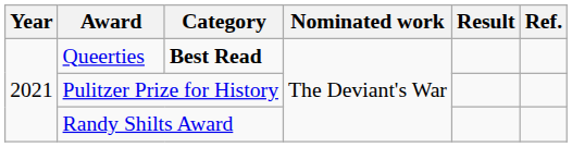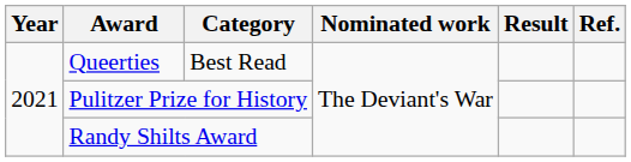Queerties | Category: bold -> normal
